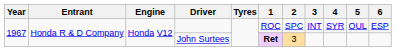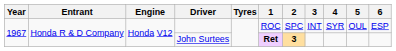John Surtees | 2: normal -> bold
